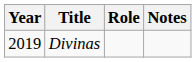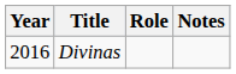Divinas | Year: 2019 -> 2016
